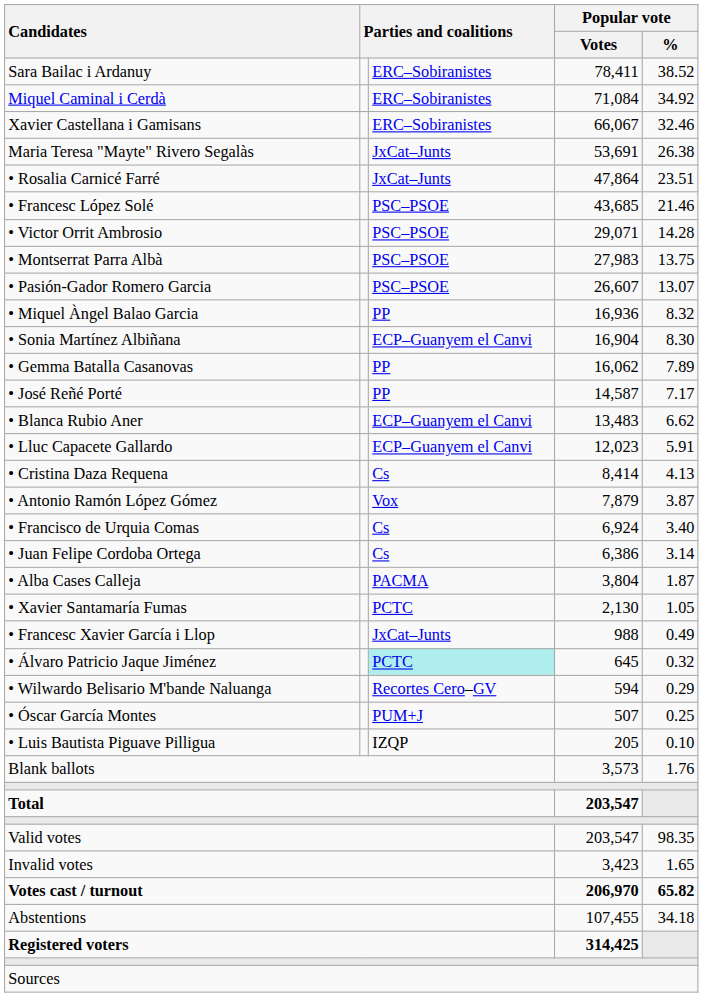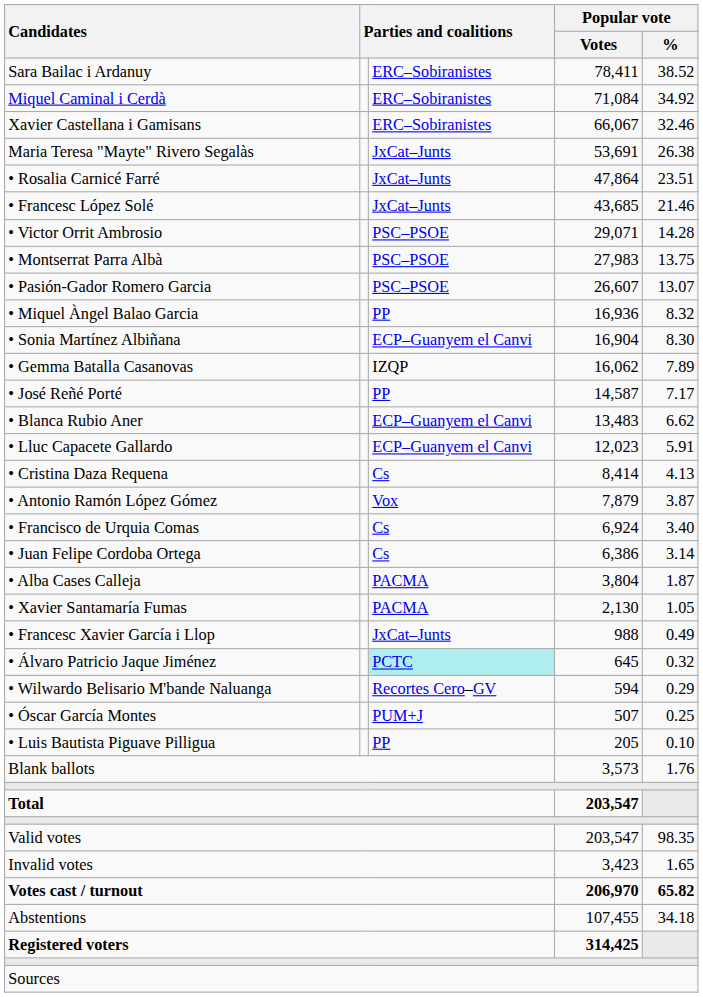• Francesc López Solé | column 3: PSC–PSOE -> JxCat–Junts
• Gemma Batalla Casanovas | column 3: PP -> IZQP
• Xavier Santamaría Fumas | column 3: PCTC -> PACMA
• Luis Bautista Piguave Pilligua | column 3: IZQP -> PP
